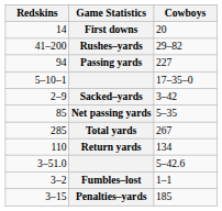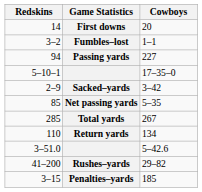rows swapped: Rushes–yards <-> Fumbles–lost
